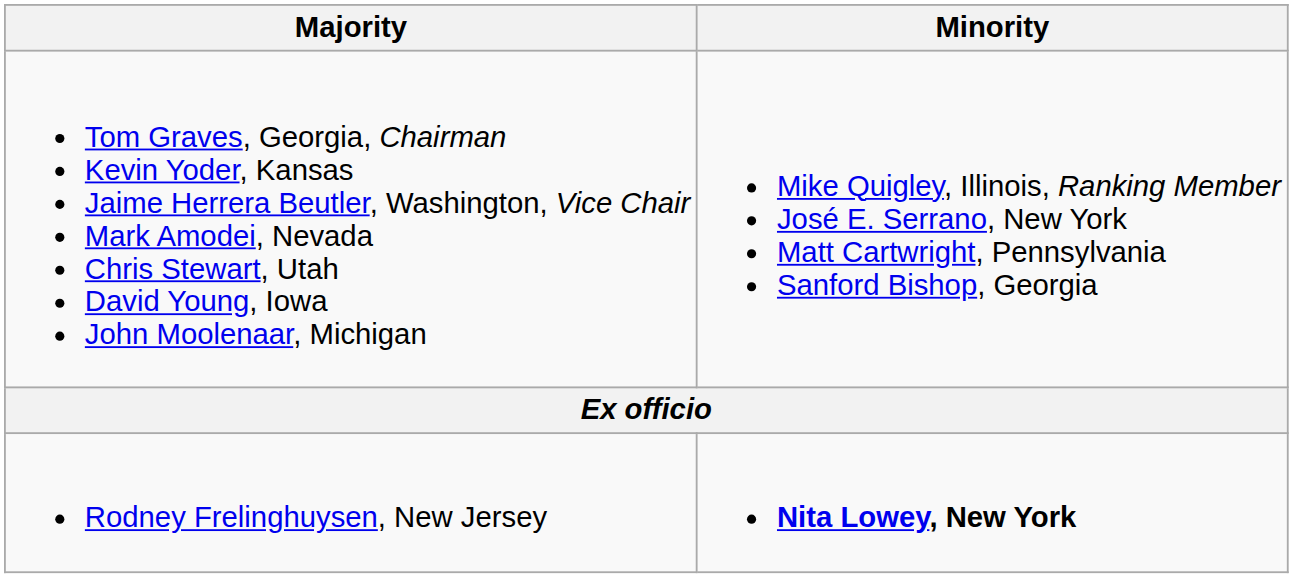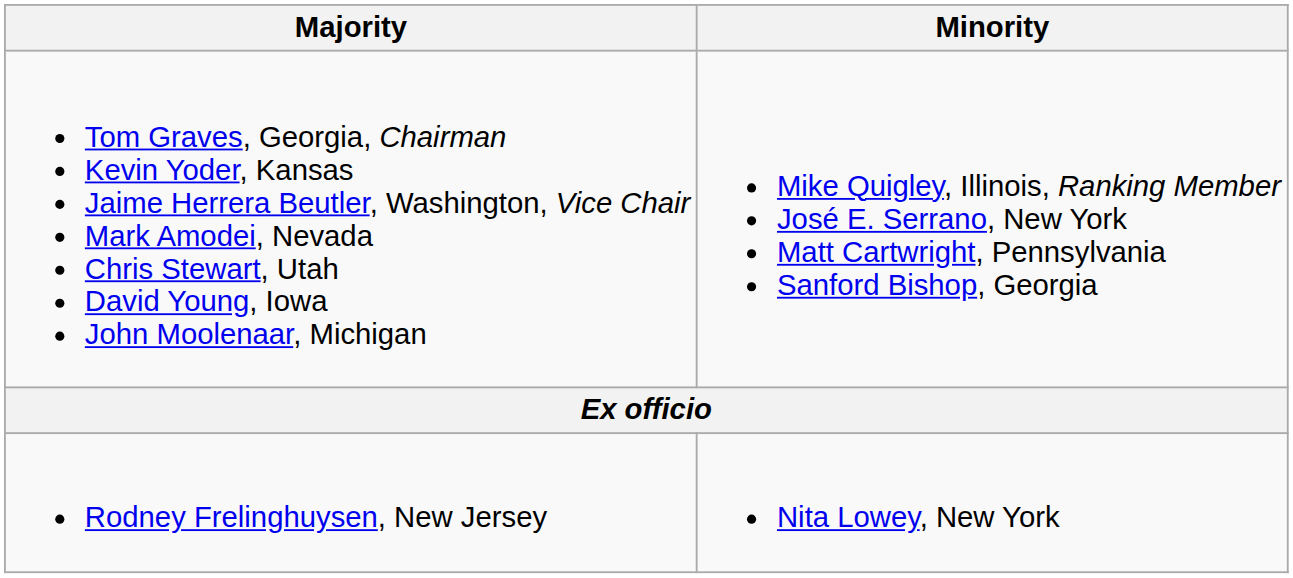Rodney Frelinghuysen, New Jersey | Minority: bold -> normal
